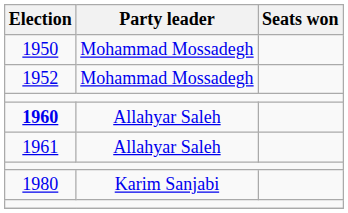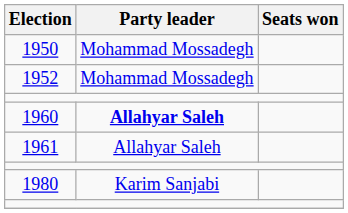1960 | Election: bold -> normal
1960 | Party leader: normal -> bold
